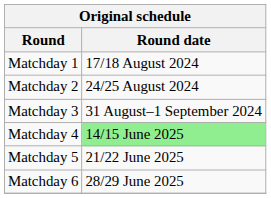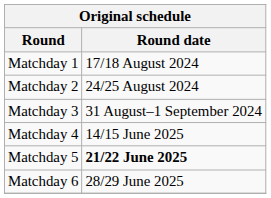Matchday 4 | Round date: lightgreen background -> no background
Matchday 5 | Round date: normal -> bold
